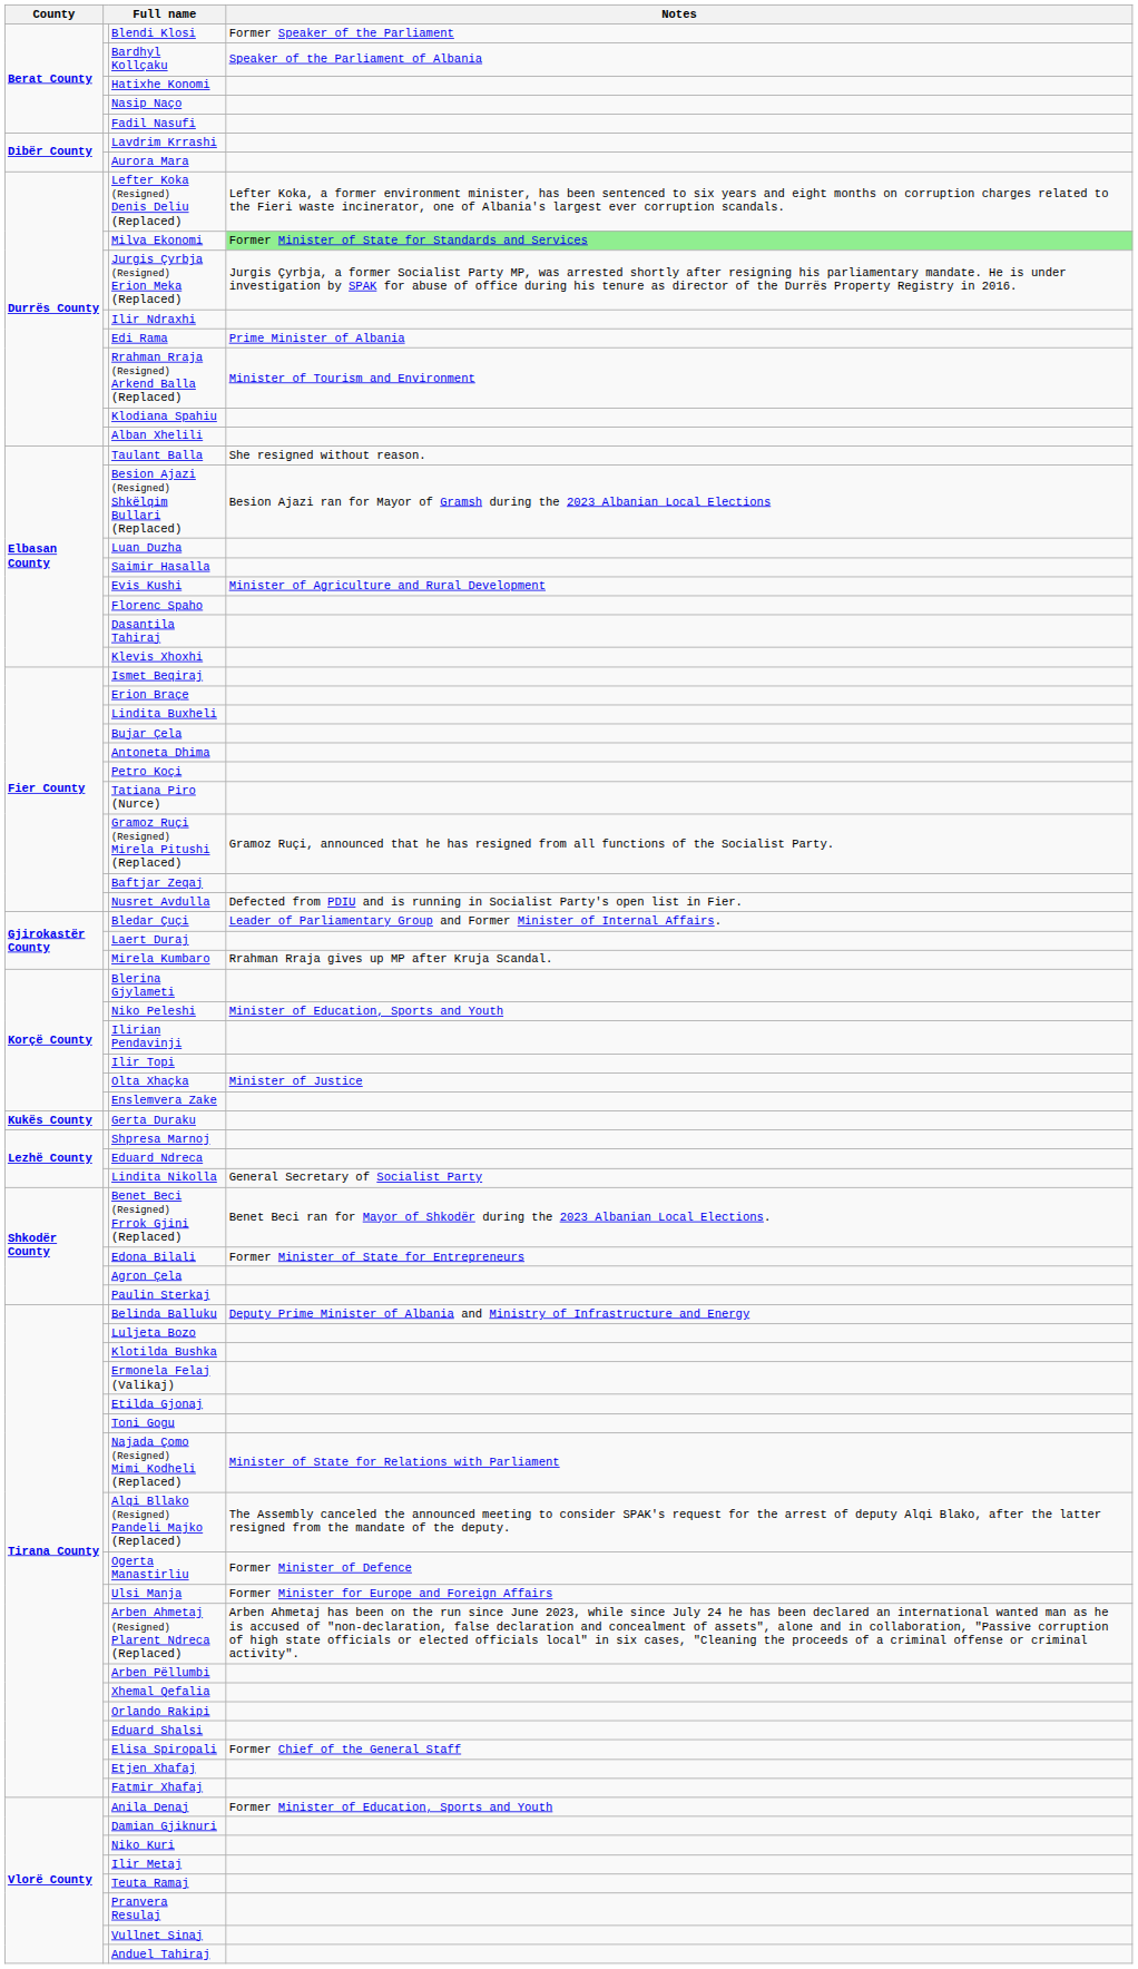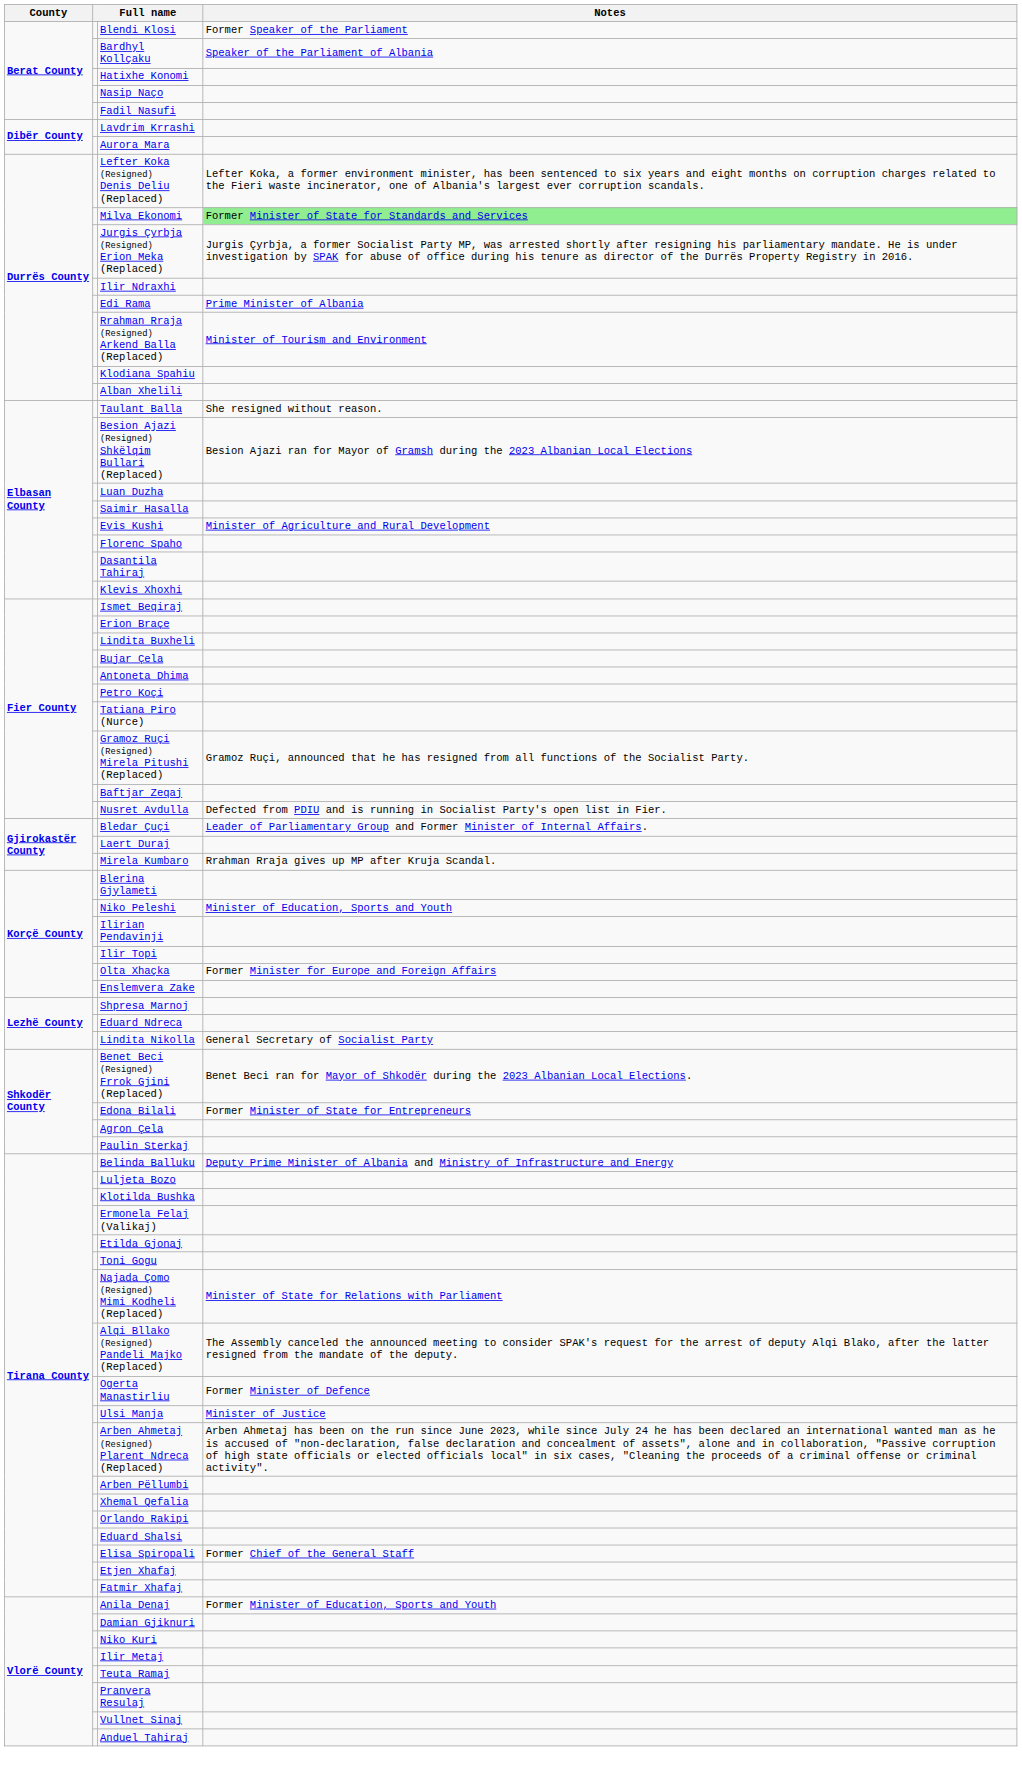Olta Xhaçka | Notes: Minister of Justice -> Former Minister for Europe and Foreign Affairs
- row: Kukës County | Gerta Duraku
Ulsi Manja | Notes: Former Minister for Europe and Foreign Affairs -> Minister of Justice
